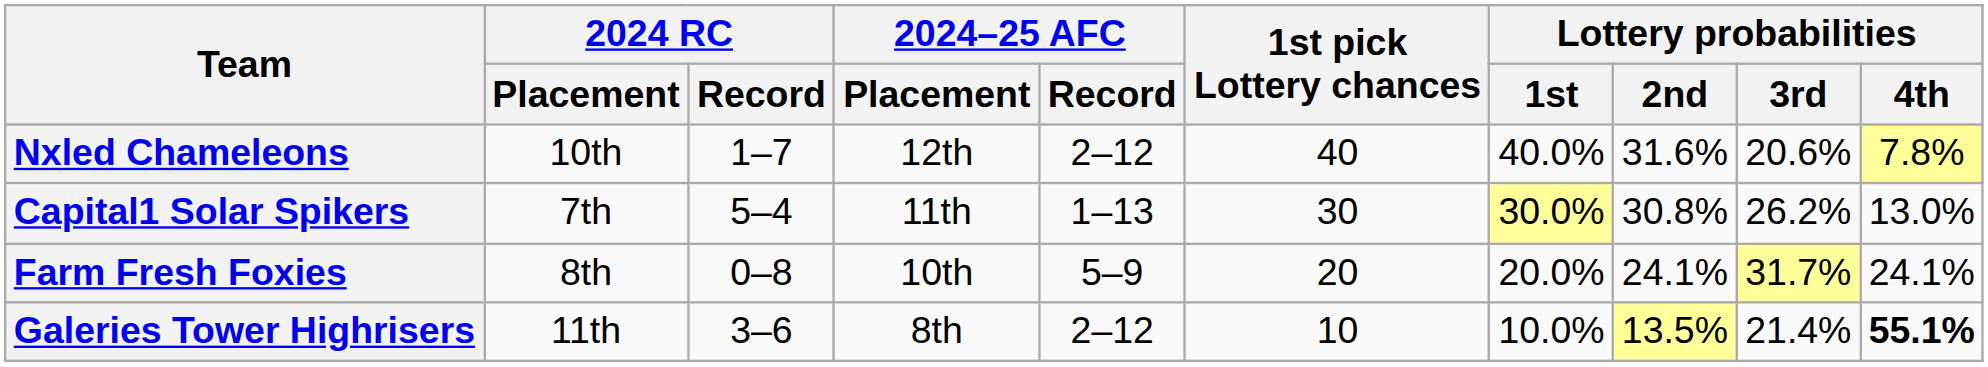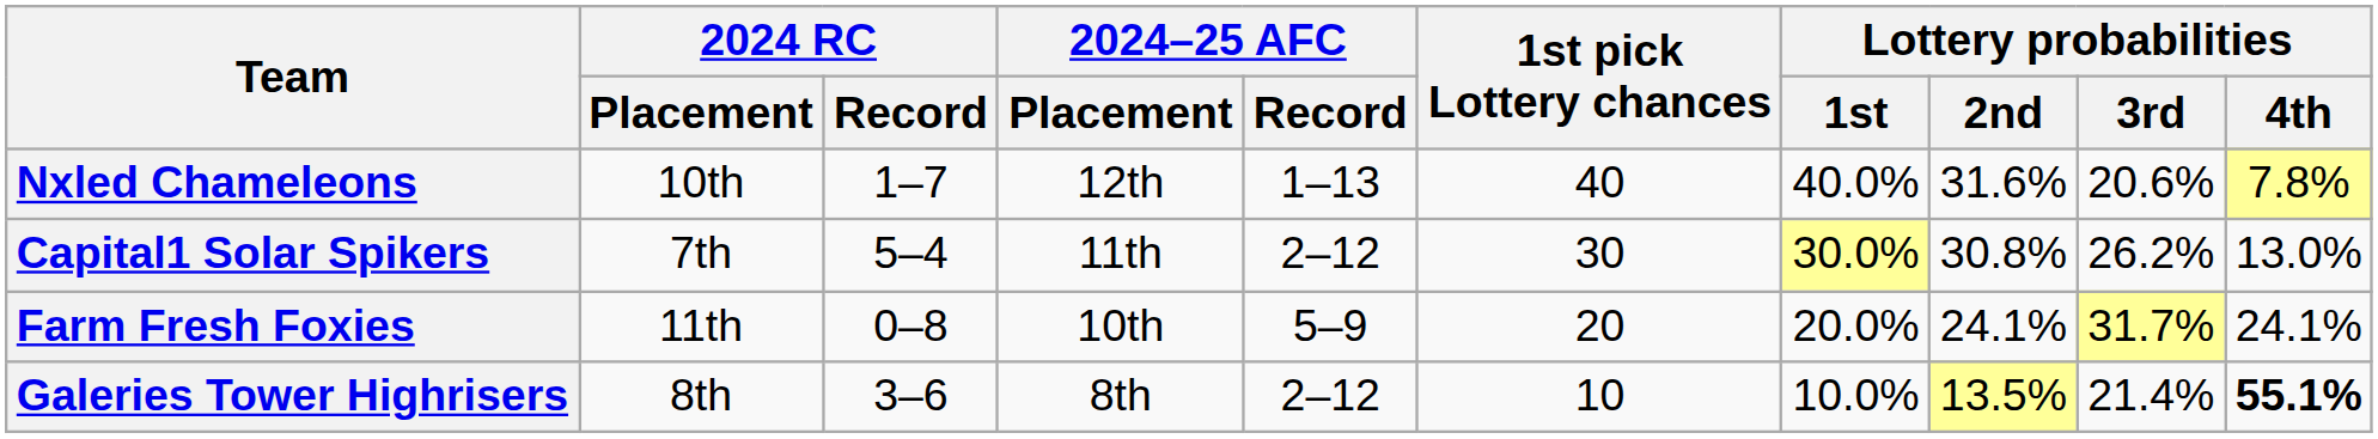Nxled Chameleons | 2024–25 AFC / Record: 2–12 -> 1–13
Capital1 Solar Spikers | 2024–25 AFC / Record: 1–13 -> 2–12
Farm Fresh Foxies | 2024 RC / Placement: 8th -> 11th
Galeries Tower Highrisers | 2024 RC / Placement: 11th -> 8th
